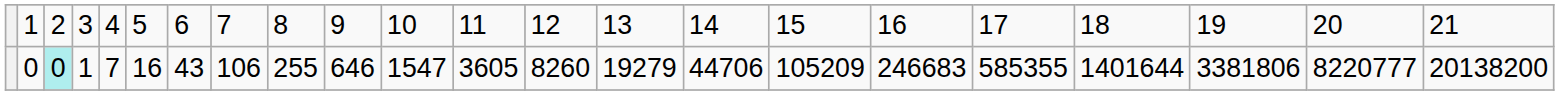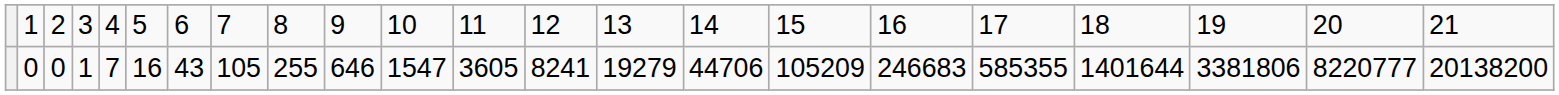row 2 | column 3: paleturquoise background -> no background
row 2 | column 8: 106 -> 105
row 2 | column 13: 8260 -> 8241
